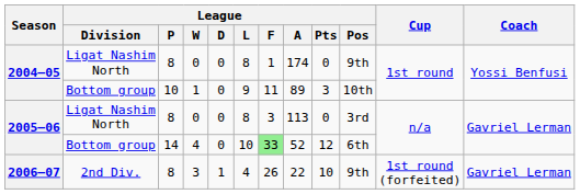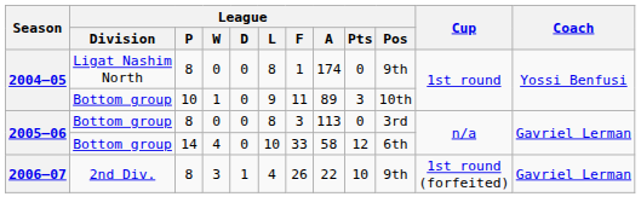row 5 | League / Division: Ligat Nashim North -> Bottom group
row 6 | League / F: lightgreen background -> no background
row 6 | League / A: 52 -> 58
